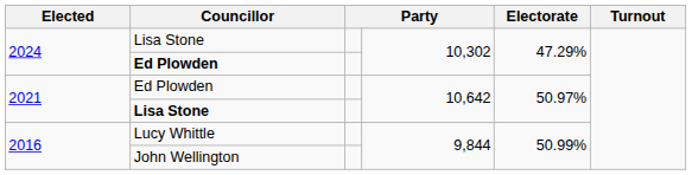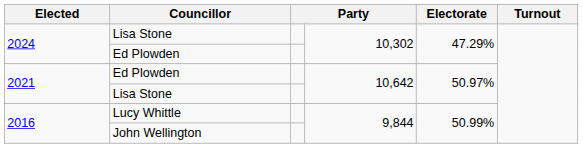2024 / Ed Plowden | Councillor: bold -> normal
2021 / Lisa Stone | Councillor: bold -> normal
